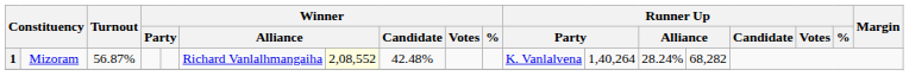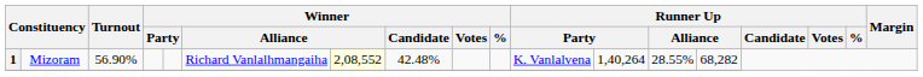1 | Turnout: 56.87% -> 56.90%
1 | column 13: 28.24% -> 28.55%
